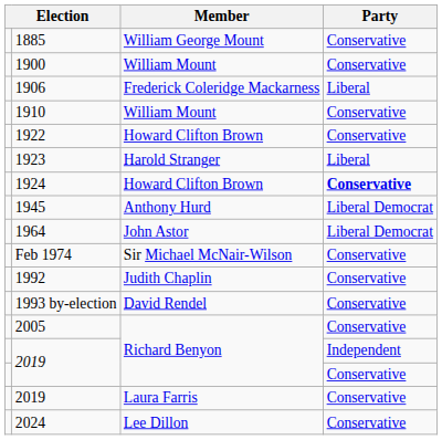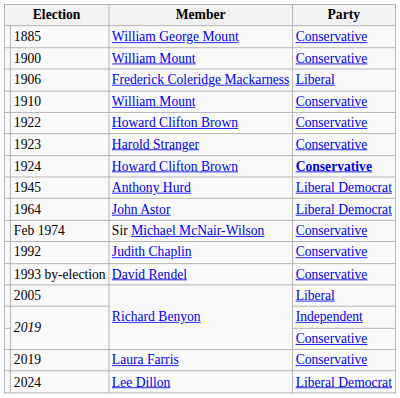1923 | Party: Liberal -> Conservative
2005 | Party: Conservative -> Liberal
2024 | Party: Conservative -> Liberal Democrat
